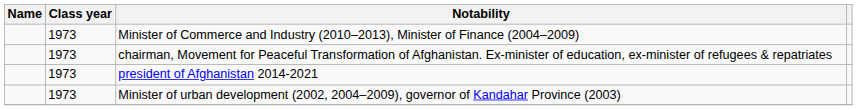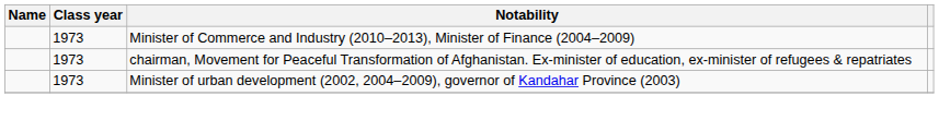- row: 1973 | president of Afghanistan 2014-2021
